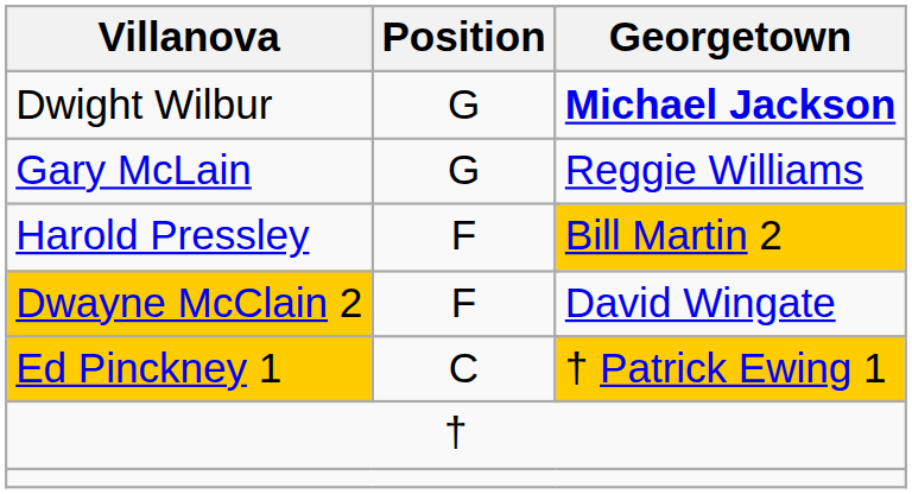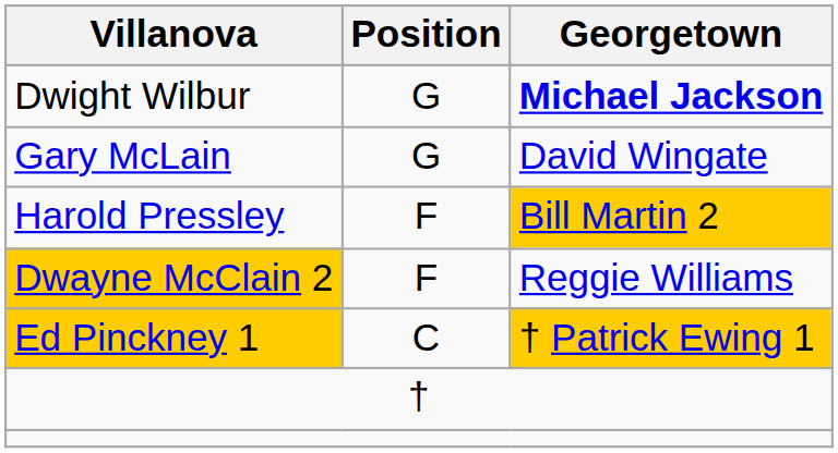Gary McLain | Georgetown: Reggie Williams -> David Wingate
Dwayne McClain 2 | Georgetown: David Wingate -> Reggie Williams
